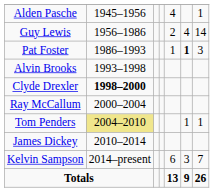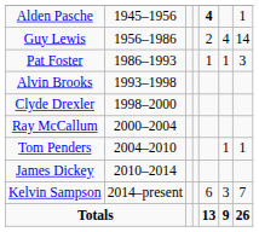Alden Pasche | column 5: normal -> bold
Pat Foster | column 6: bold -> normal
Clyde Drexler | column 2: bold -> normal
Tom Penders | column 2: khaki background -> no background
